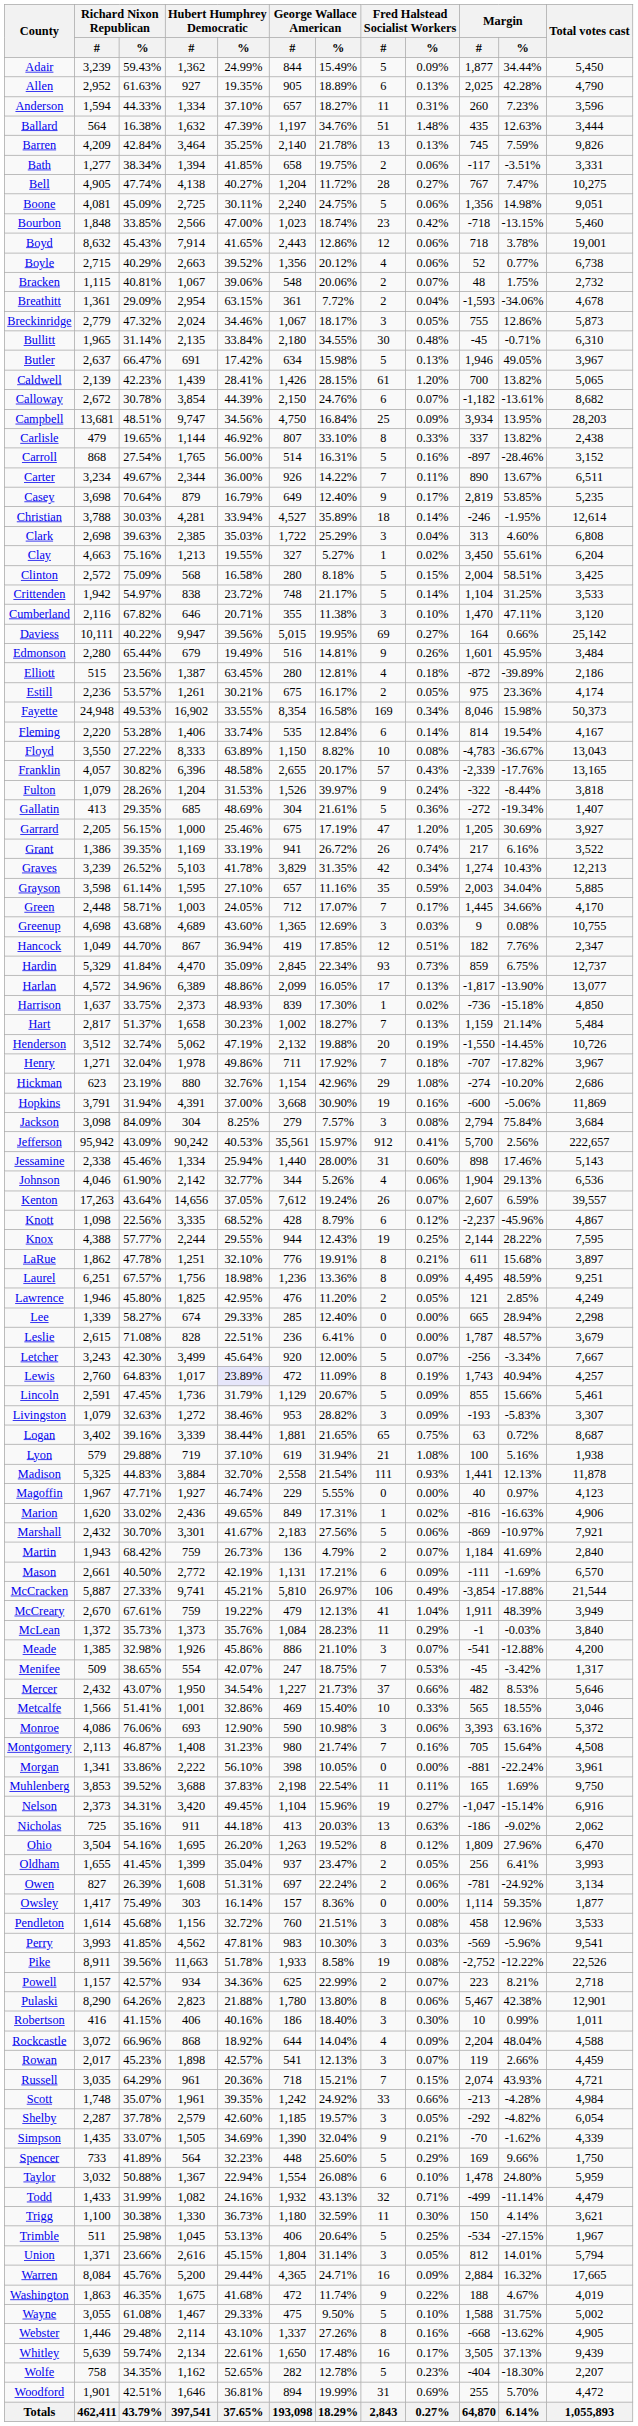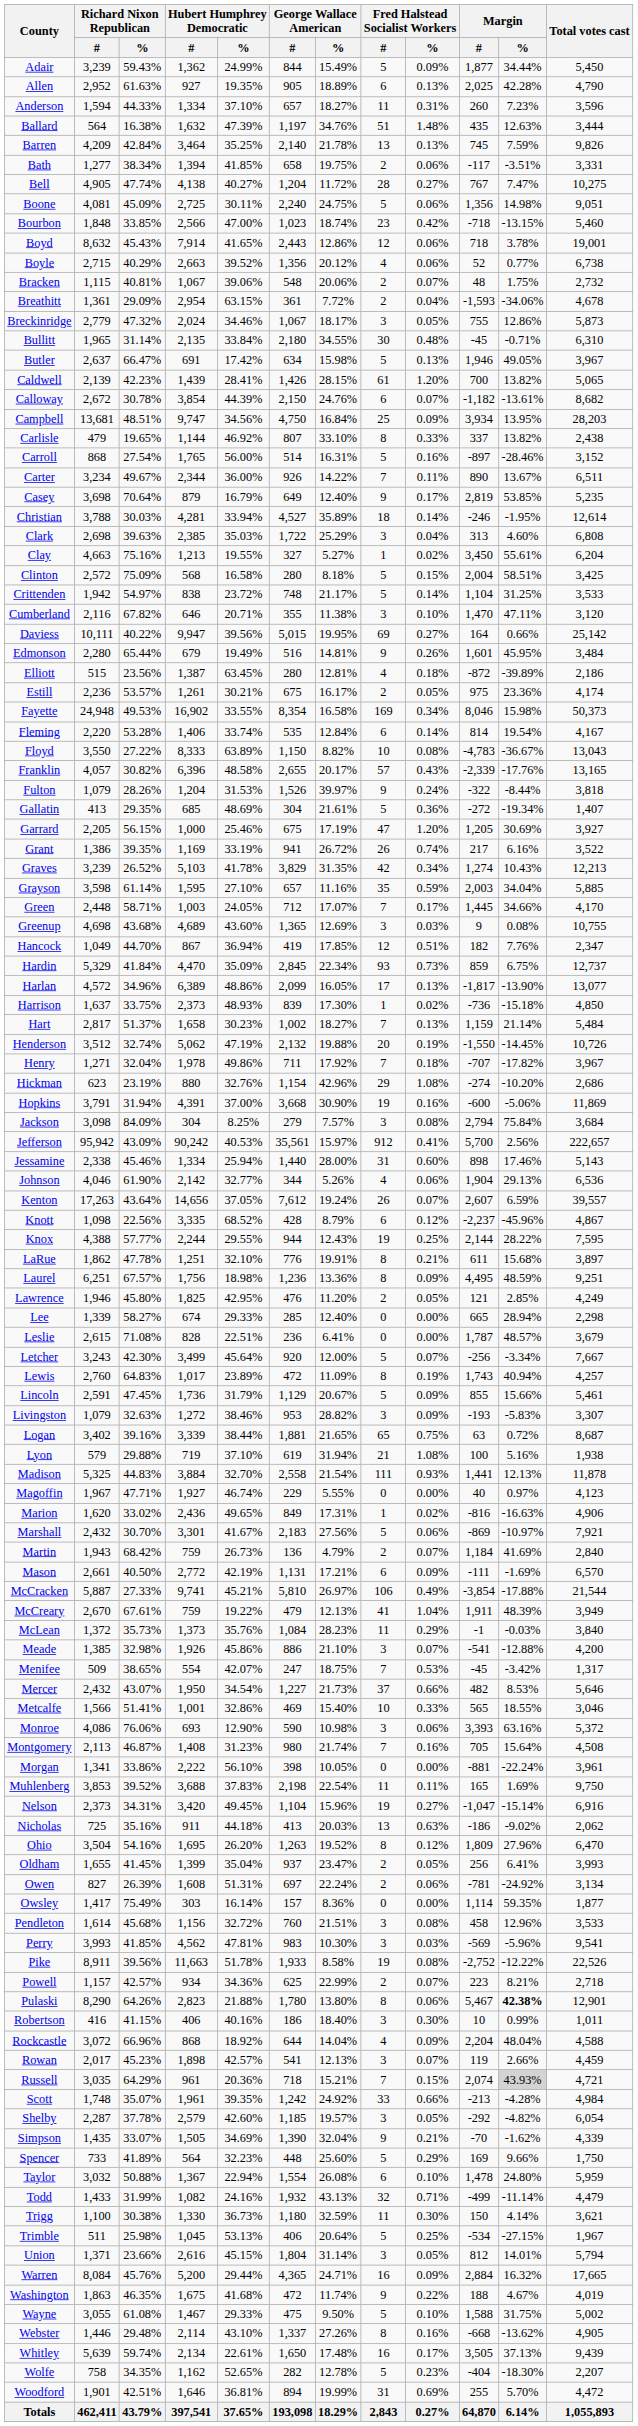Lewis | Hubert Humphrey Democratic / %: lavender background -> no background
Pulaski | Margin / %: normal -> bold
Russell | Margin / %: no background -> lightgrey background
